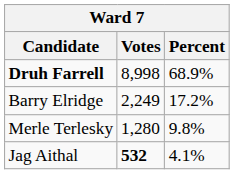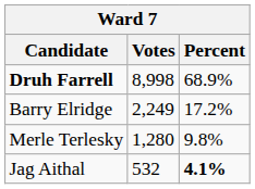Jag Aithal | Votes: bold -> normal
Jag Aithal | Percent: normal -> bold
